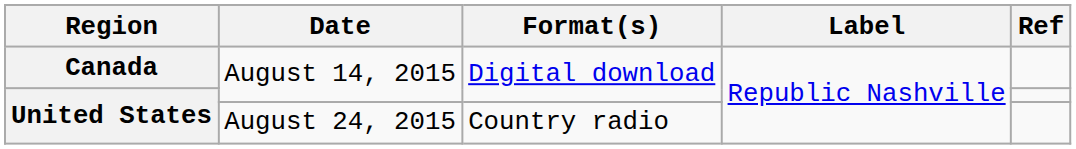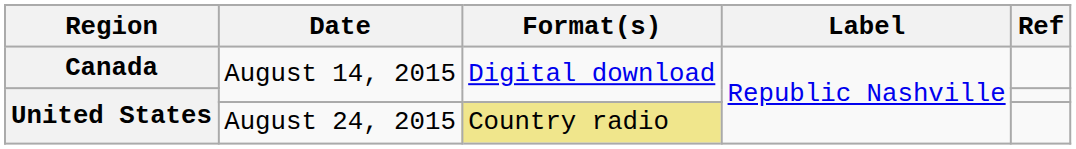United States / August 24, 2015 | Format(s): no background -> khaki background
